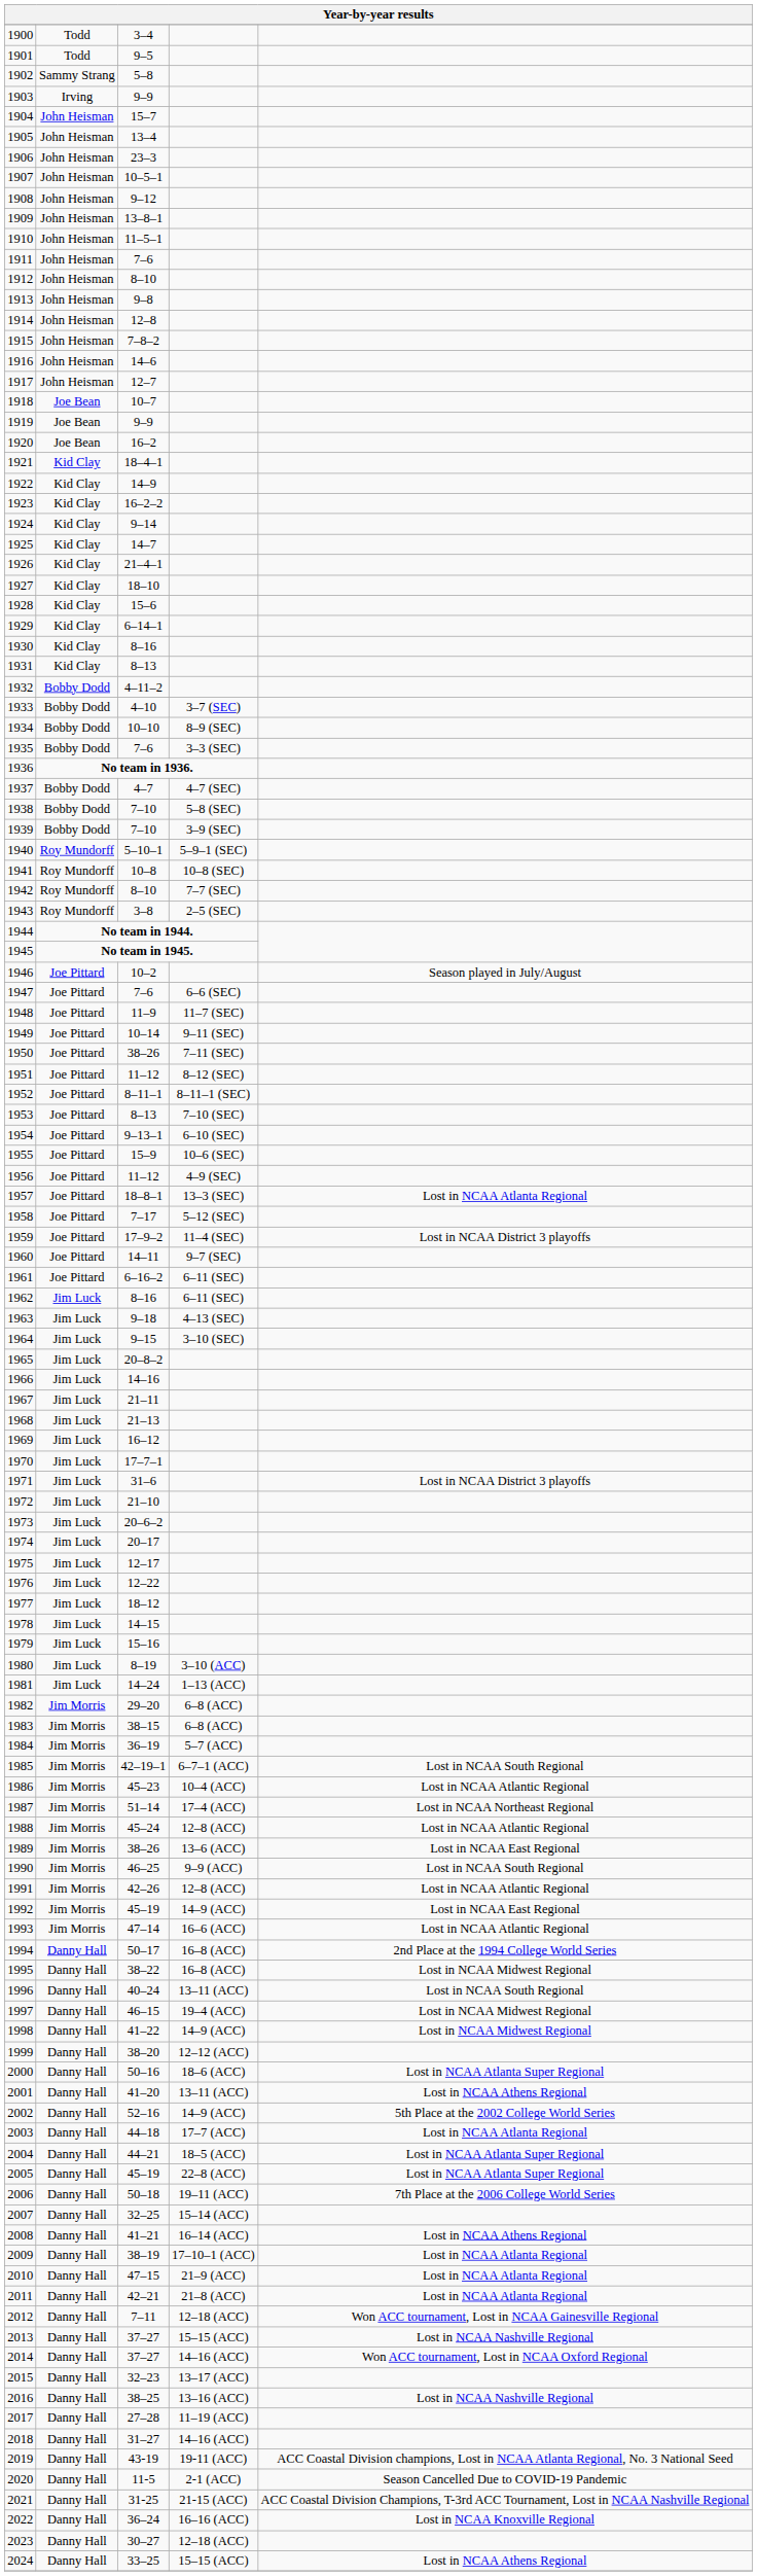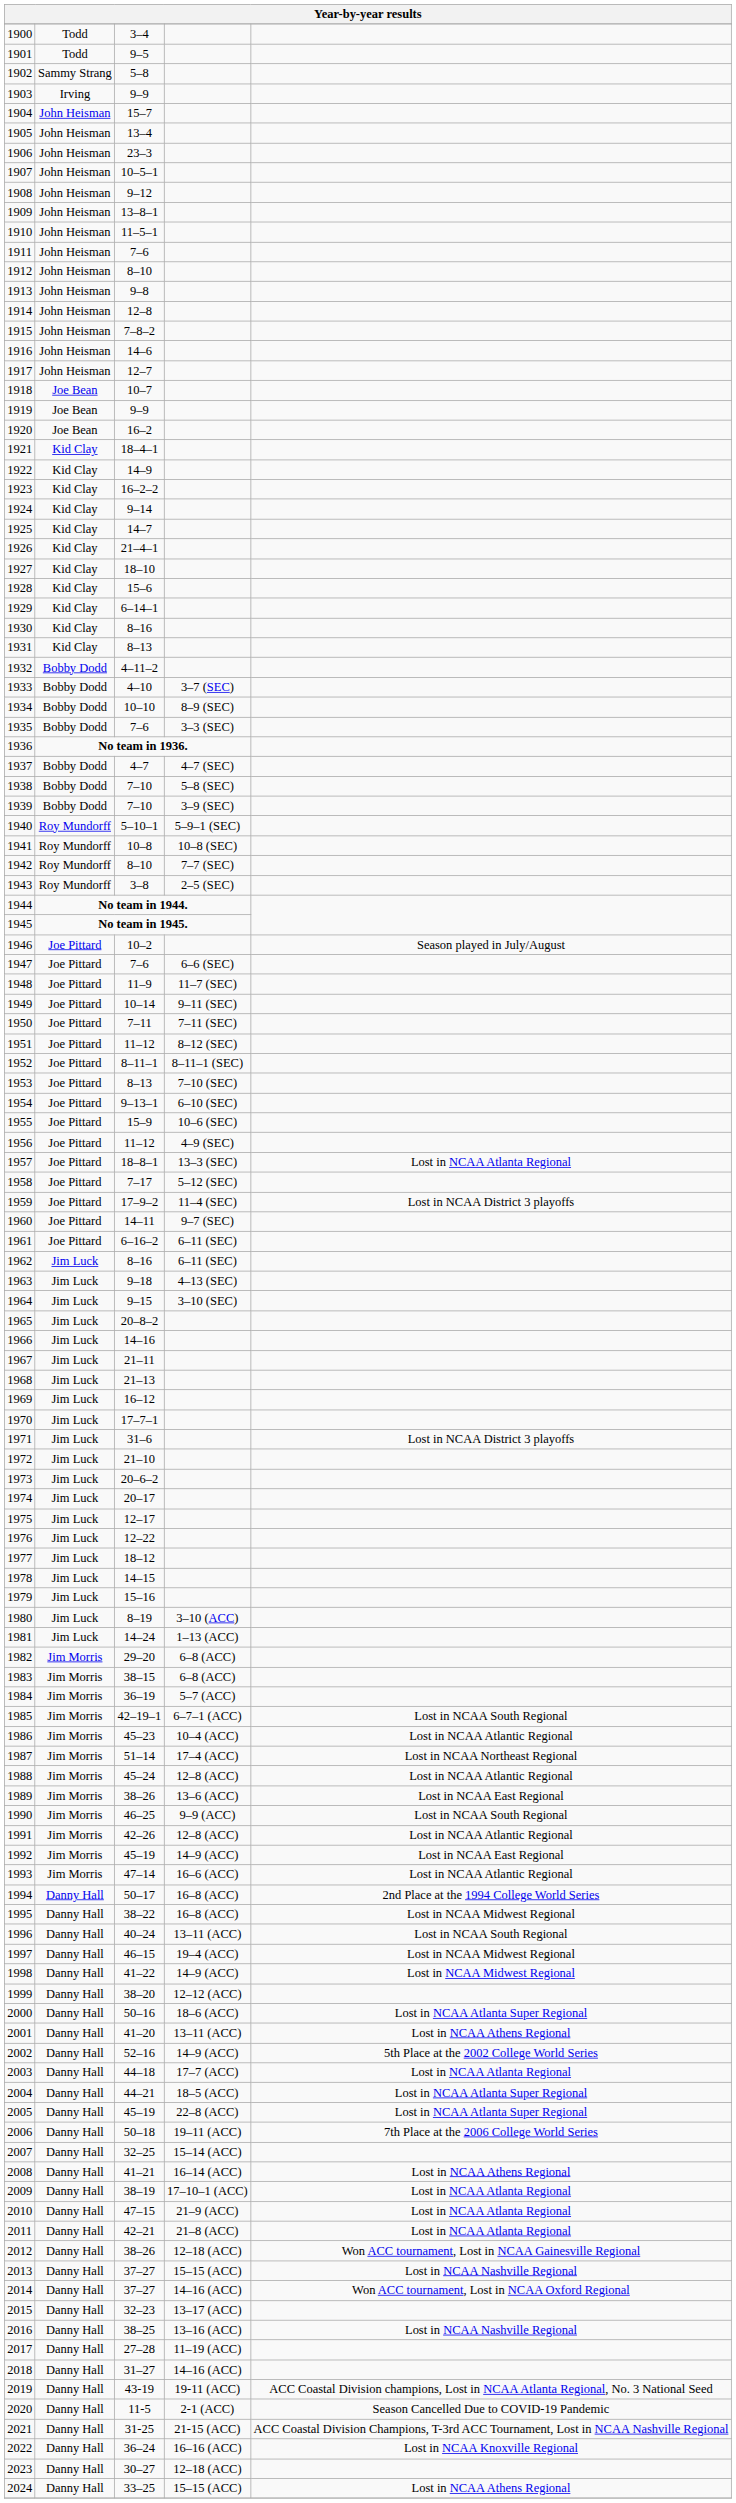1950 | column 3: 38–26 -> 7–11
2012 | column 3: 7–11 -> 38–26
